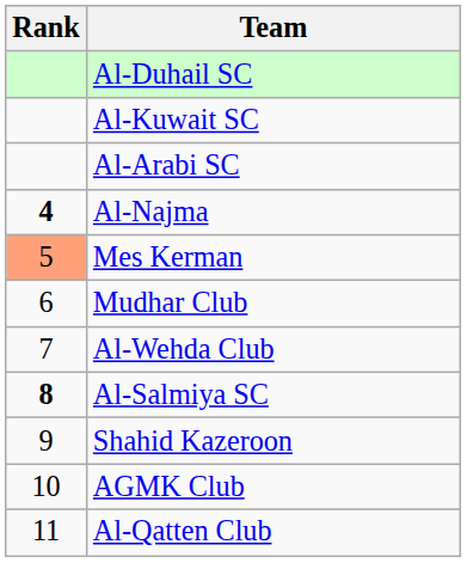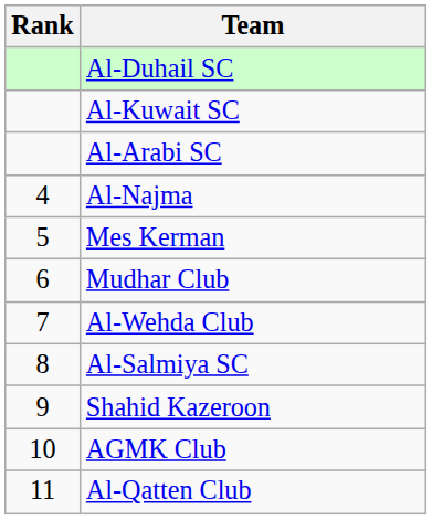Al-Najma | Rank: bold -> normal
Mes Kerman | Rank: lightsalmon background -> no background
Al-Salmiya SC | Rank: bold -> normal
